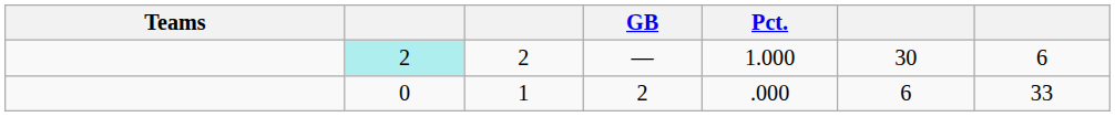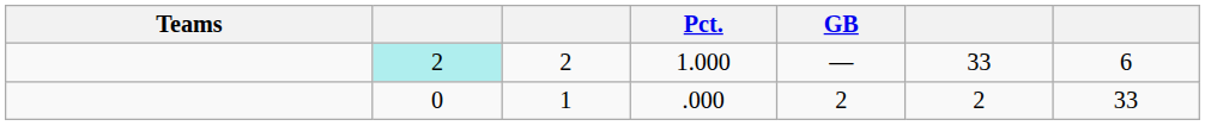columns swapped: Pct. <-> GB
row 2 | column 6: 30 -> 33
row 3 | column 6: 6 -> 2
